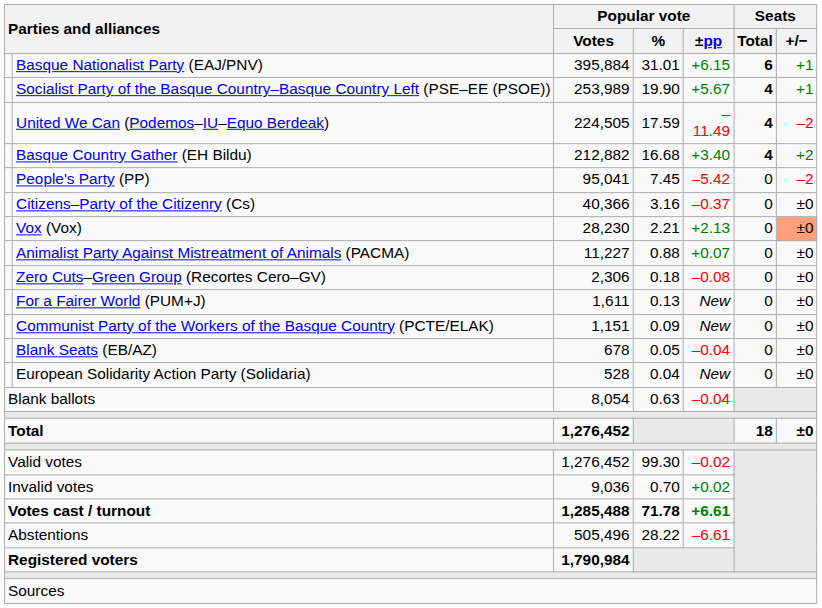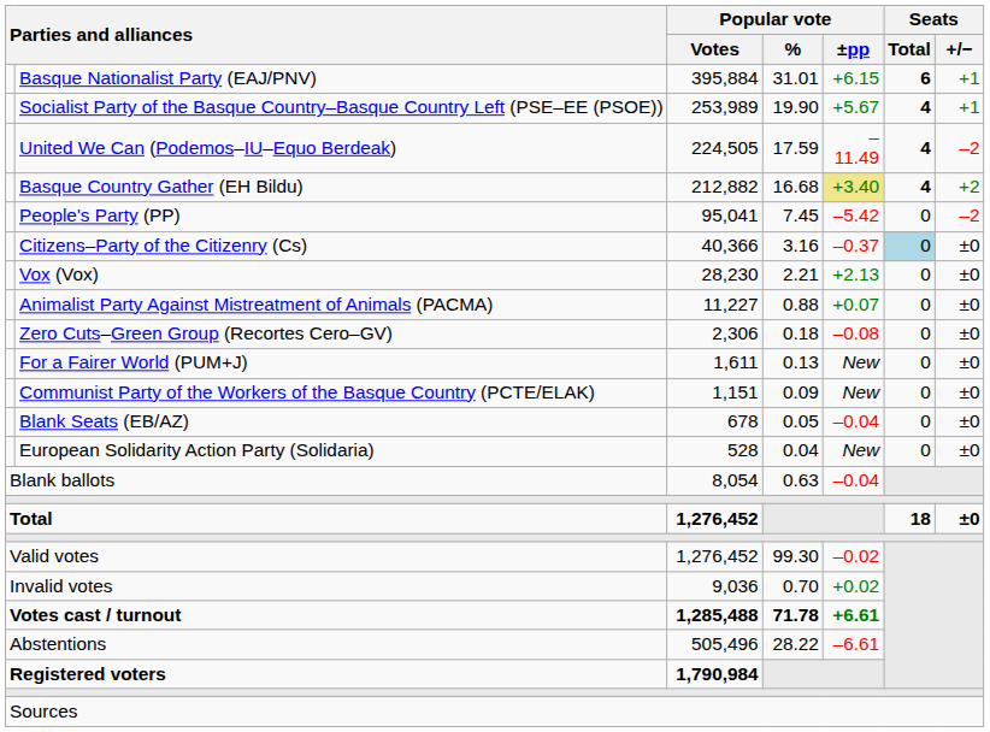Basque Country Gather (EH Bildu) | Popular vote / ±pp: no background -> khaki background
Citizens–Party of the Citizenry (Cs) | Seats / Total: no background -> lightblue background
Vox (Vox) | Seats / +/−: lightsalmon background -> no background
